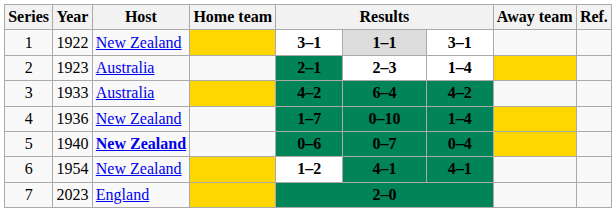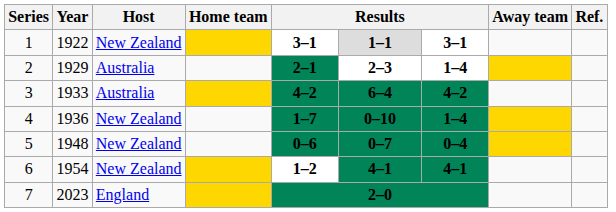2 | Year: 1923 -> 1929
5 | Year: 1940 -> 1948
5 | Host: bold -> normal
